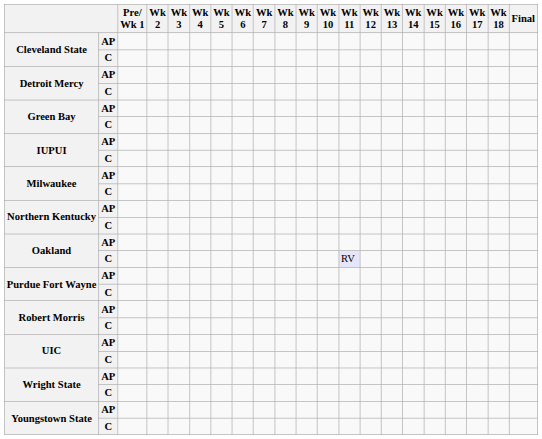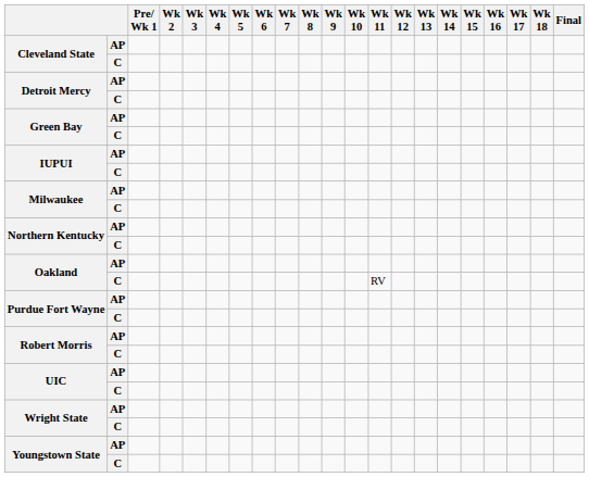Oakland / C | Wk 11: lavender background -> no background
